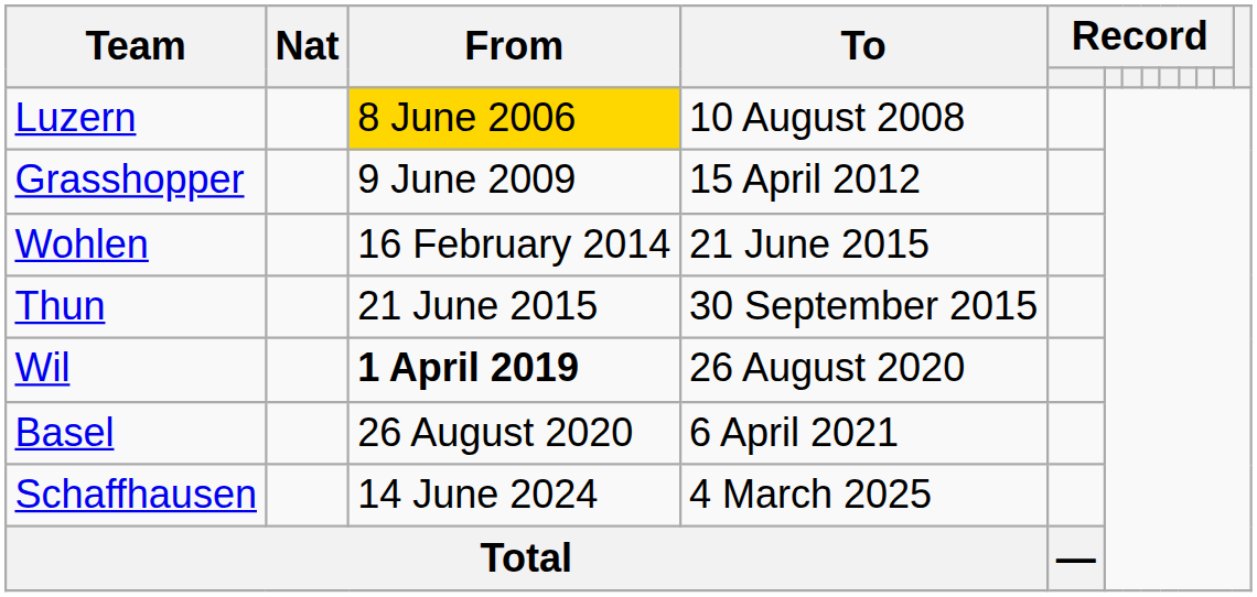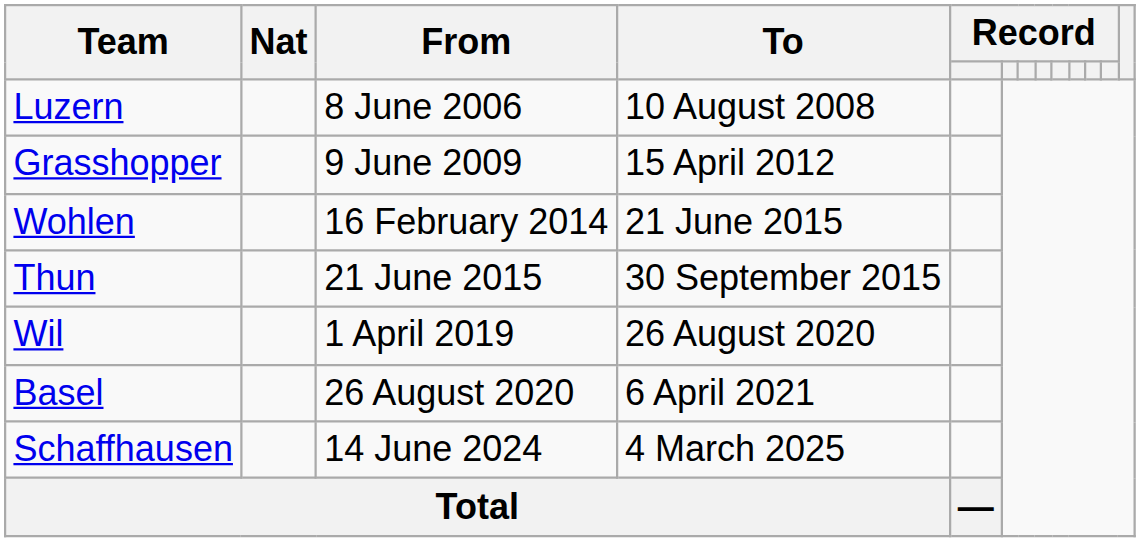Luzern | From: gold background -> no background
Wil | From: bold -> normal
